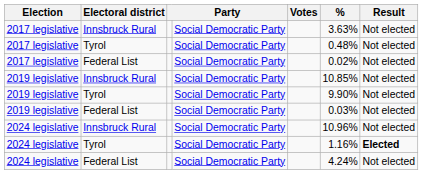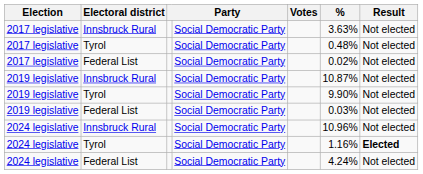2019 legislative / Innsbruck Rural | %: 10.85% -> 10.87%
